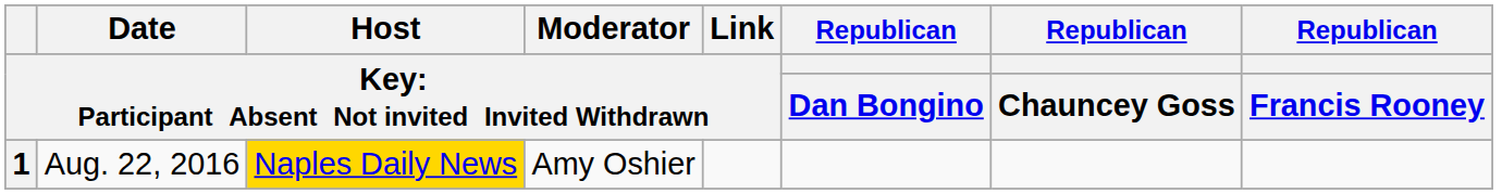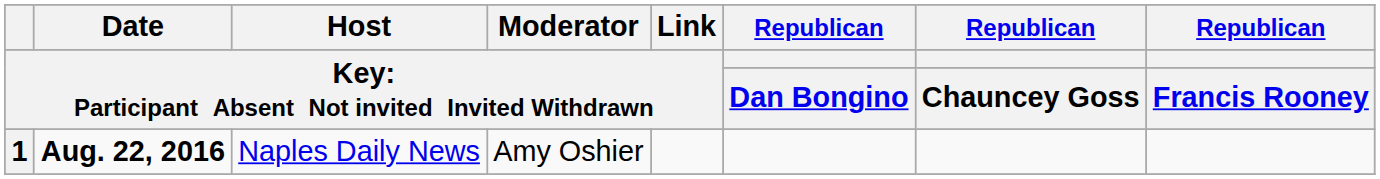1 | column 2: normal -> bold
1 | column 3: gold background -> no background
